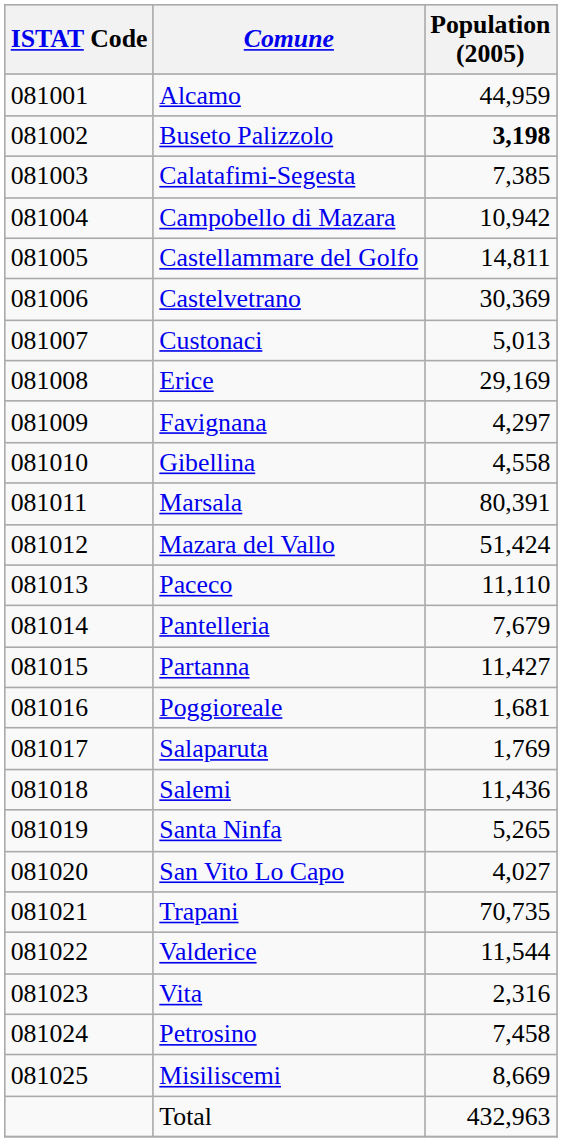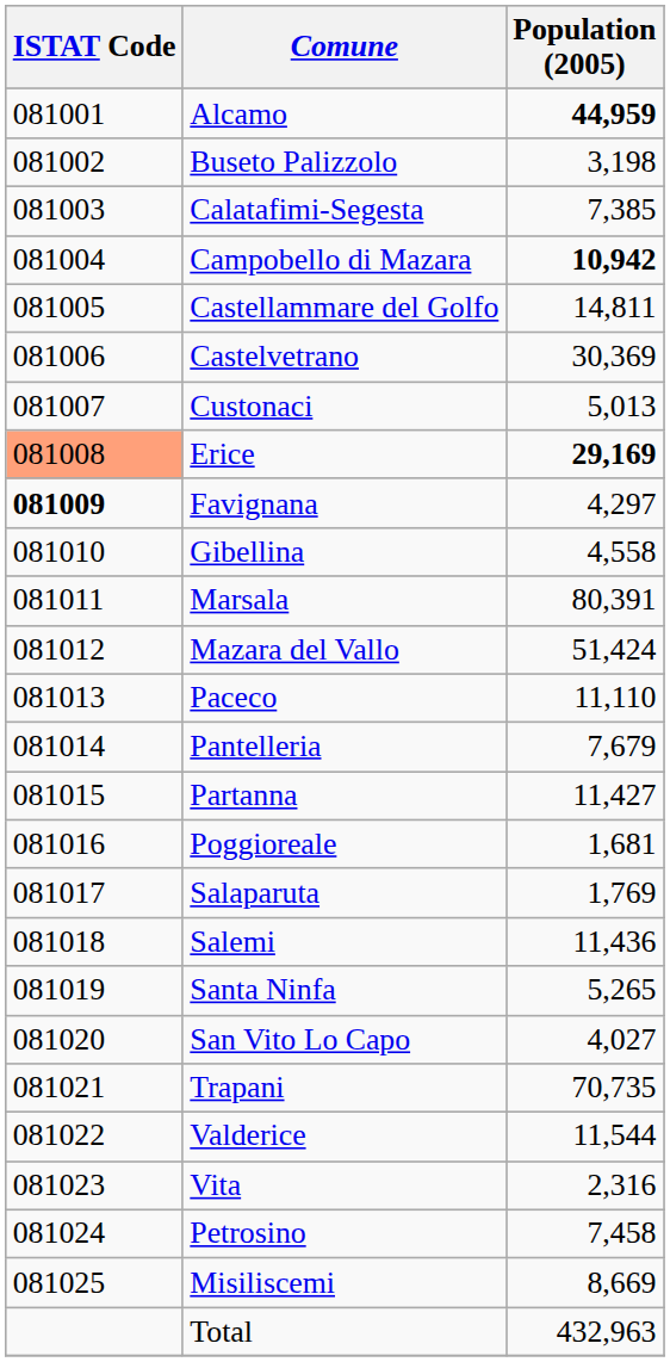Alcamo | Population (2005): normal -> bold
Buseto Palizzolo | Population (2005): bold -> normal
Campobello di Mazara | Population (2005): normal -> bold
Erice | ISTAT Code: no background -> lightsalmon background
Erice | Population (2005): normal -> bold
Favignana | ISTAT Code: normal -> bold
